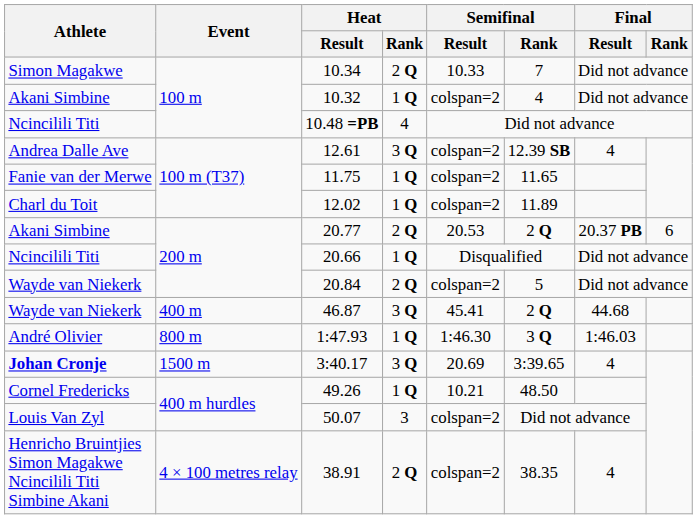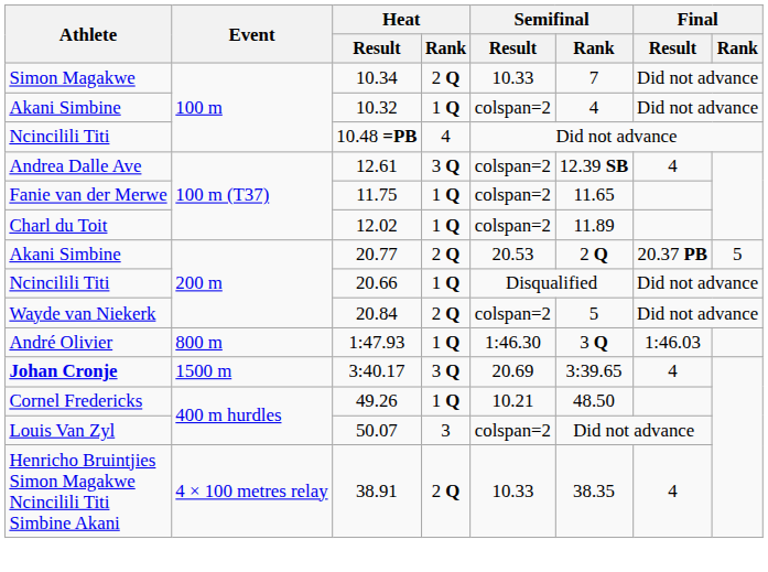20.77 | Final / Rank: 6 -> 5
- row: Wayde van Niekerk | 400 m | 46.87 | 3 Q | 45.41 | 2 Q | 44.68
38.91 | Semifinal / Result: colspan=2 -> 10.33
